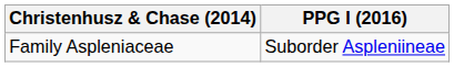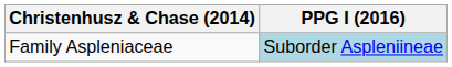Family Aspleniaceae | PPG I (2016): no background -> lightblue background
